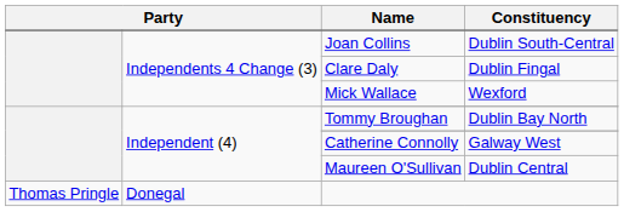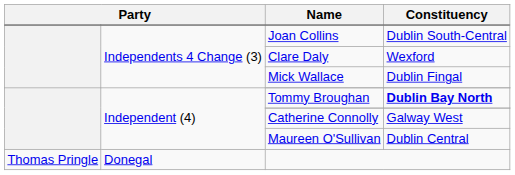Clare Daly | Constituency: Dublin Fingal -> Wexford
Mick Wallace | Constituency: Wexford -> Dublin Fingal
Tommy Broughan | Constituency: normal -> bold
